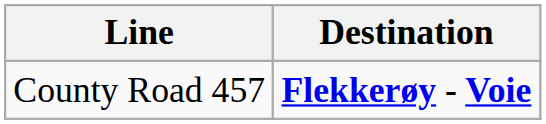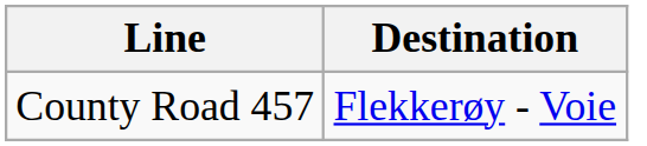County Road 457 | Destination: bold -> normal
